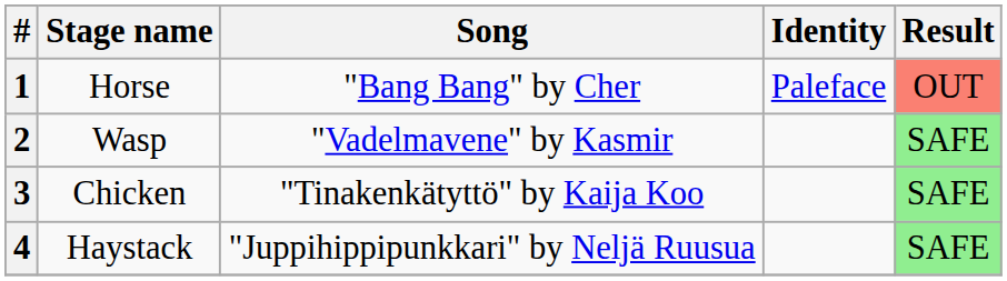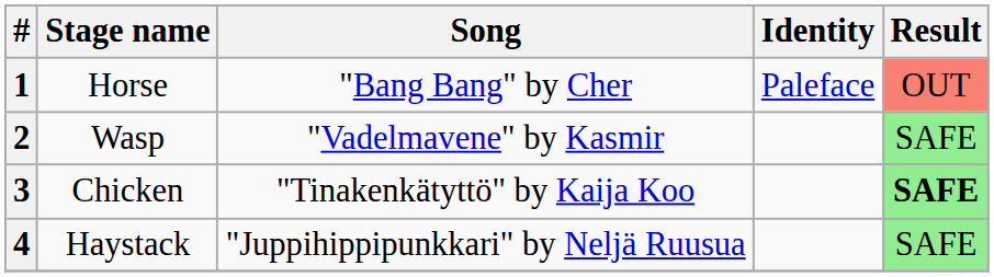3 | Result: normal -> bold
